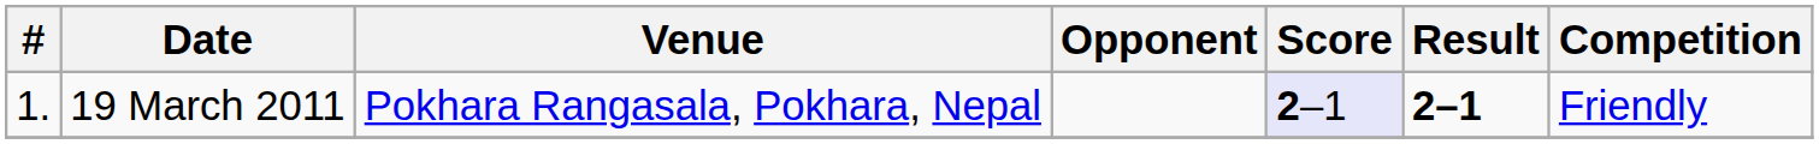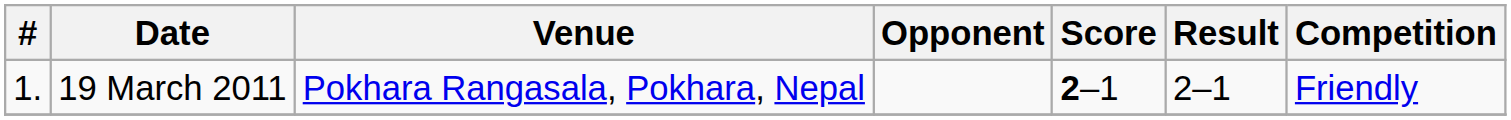19 March 2011 | Score: lavender background -> no background
19 March 2011 | Result: bold -> normal
